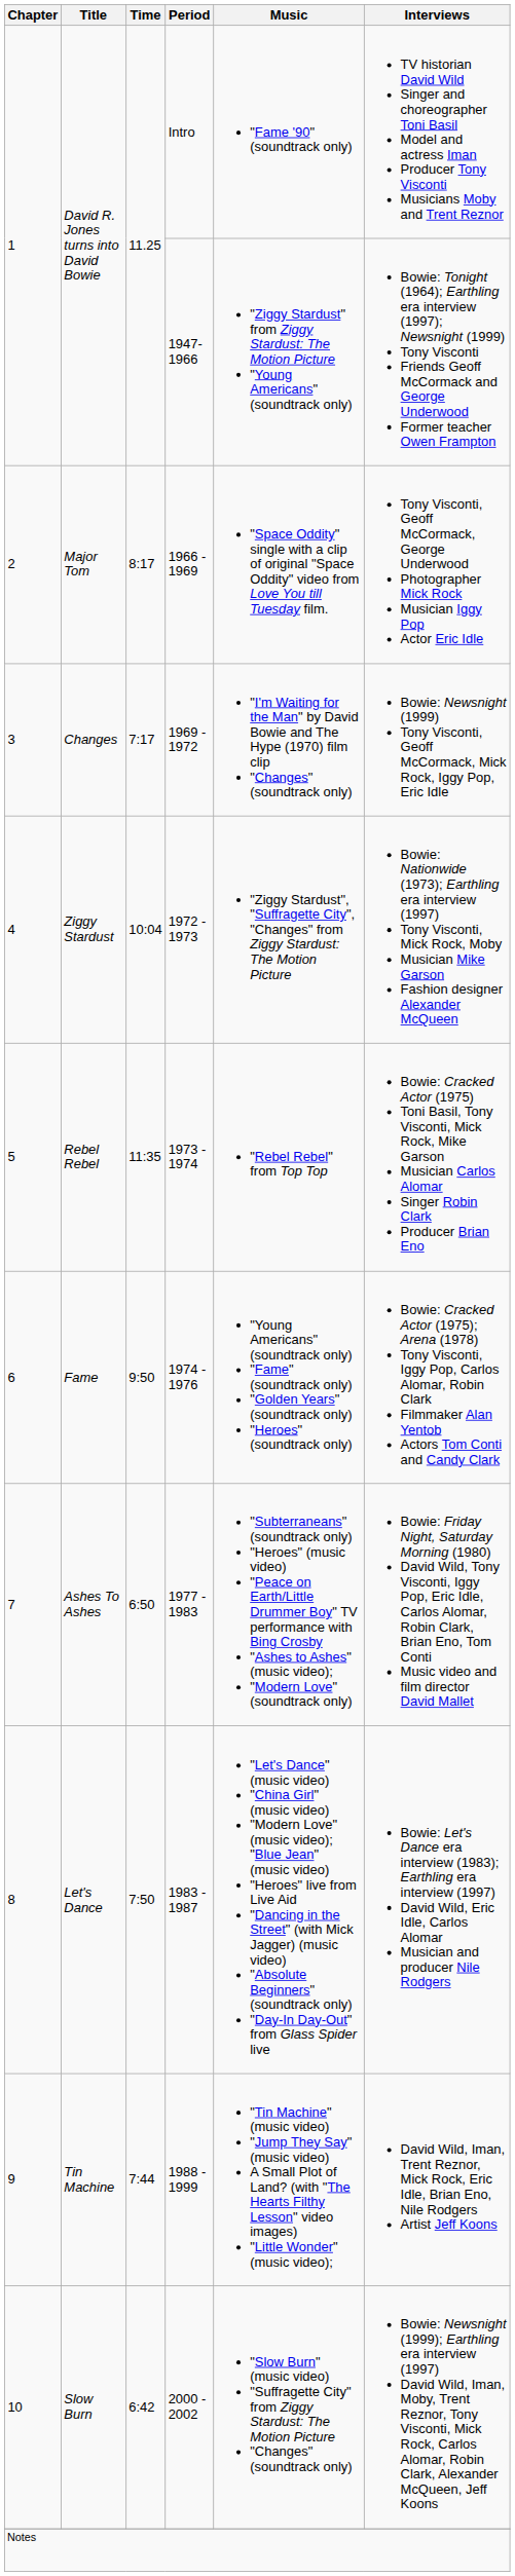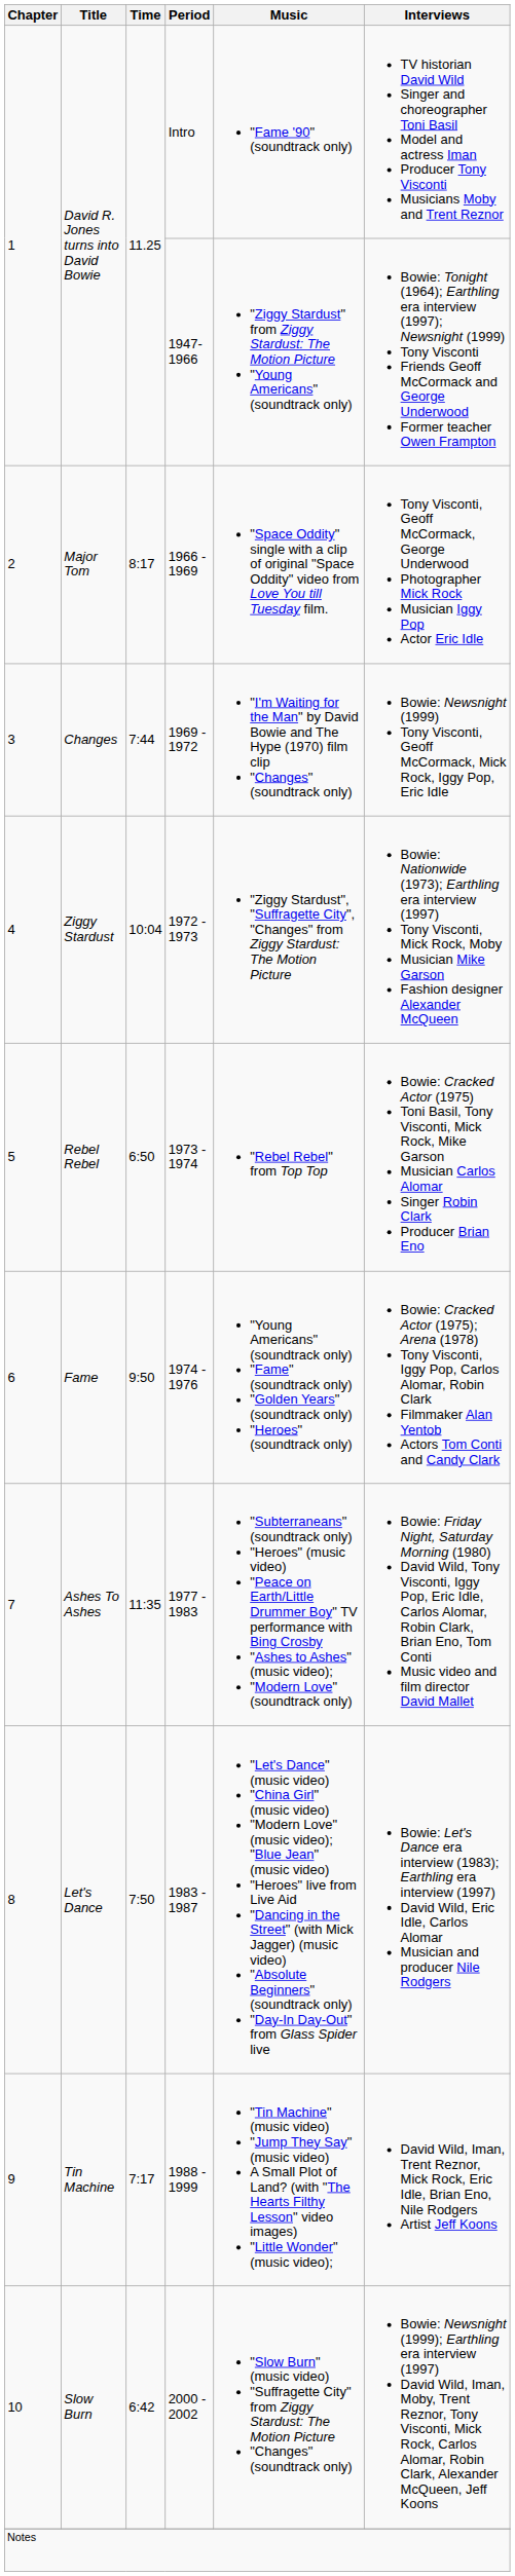Changes | Time: 7:17 -> 7:44
Rebel Rebel | Time: 11:35 -> 6:50
Ashes To Ashes | Time: 6:50 -> 11:35
Tin Machine | Time: 7:44 -> 7:17
